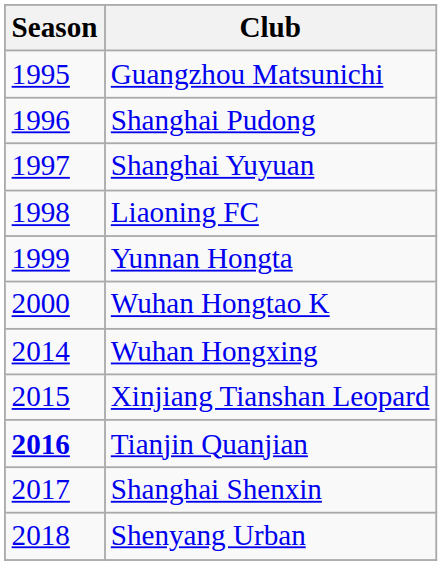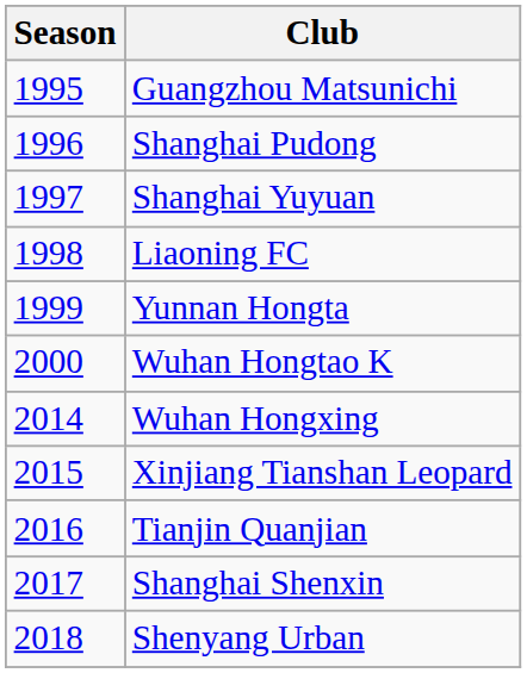Tianjin Quanjian | Season: bold -> normal
